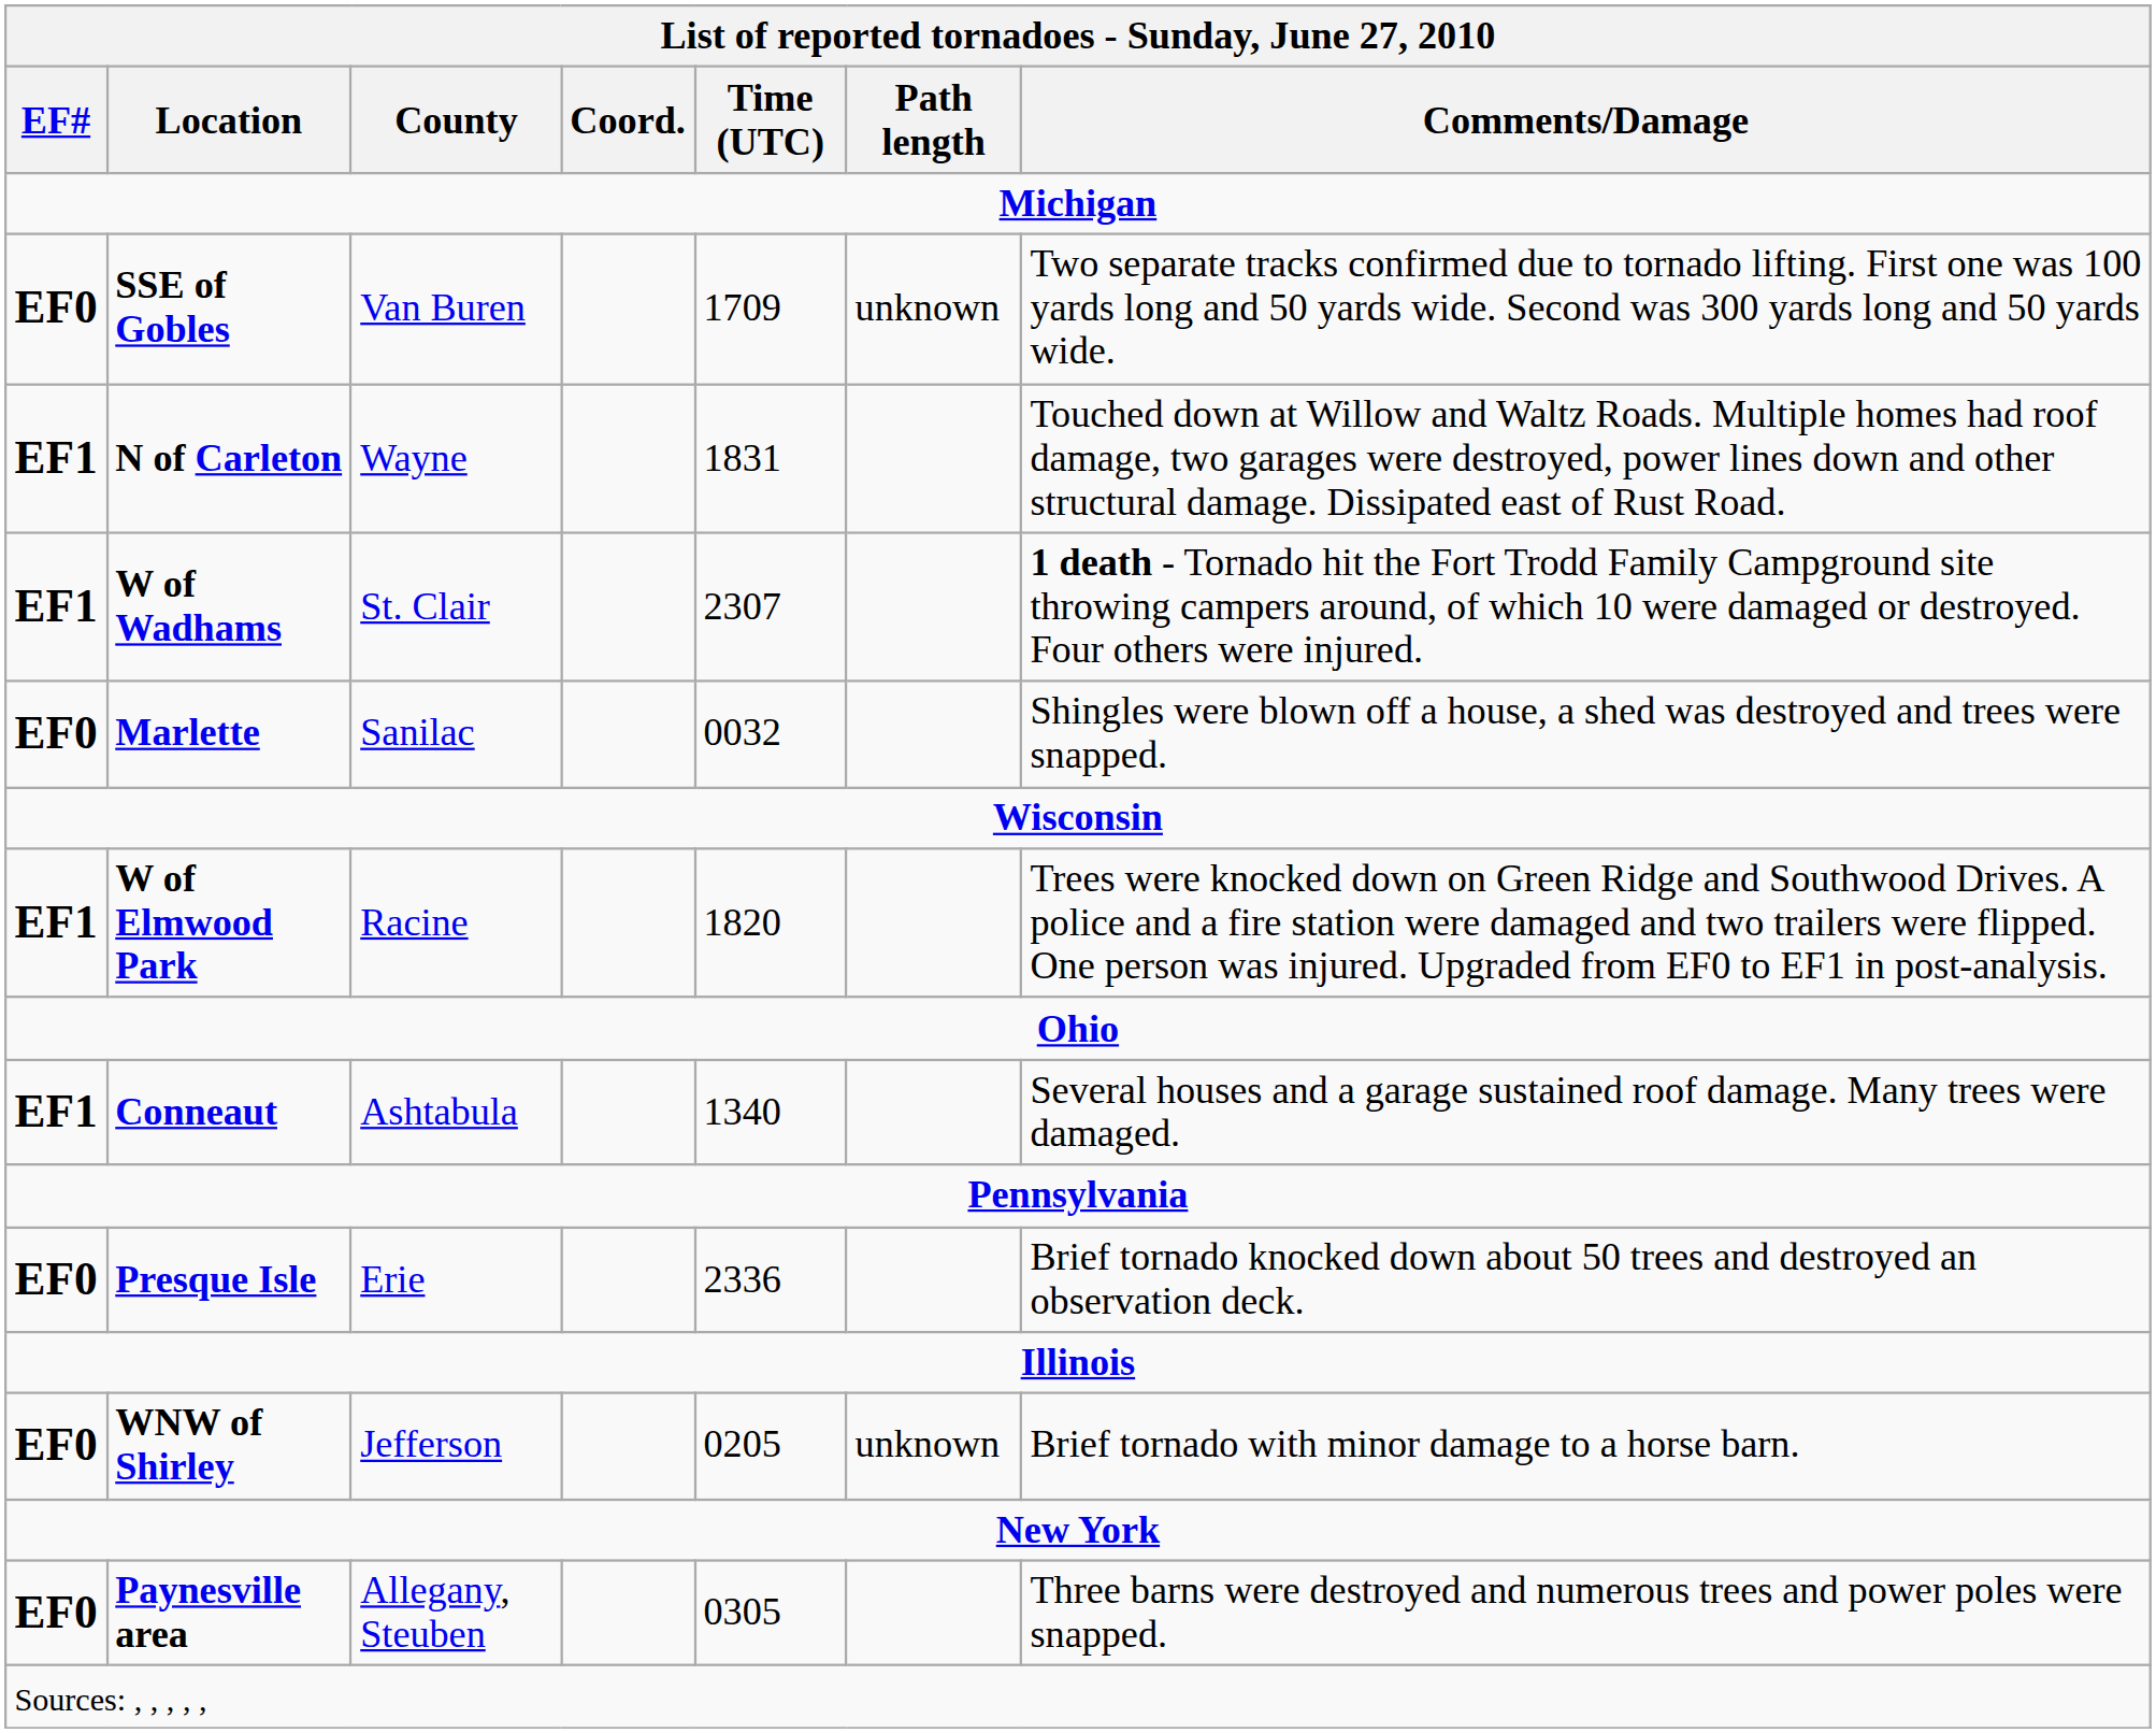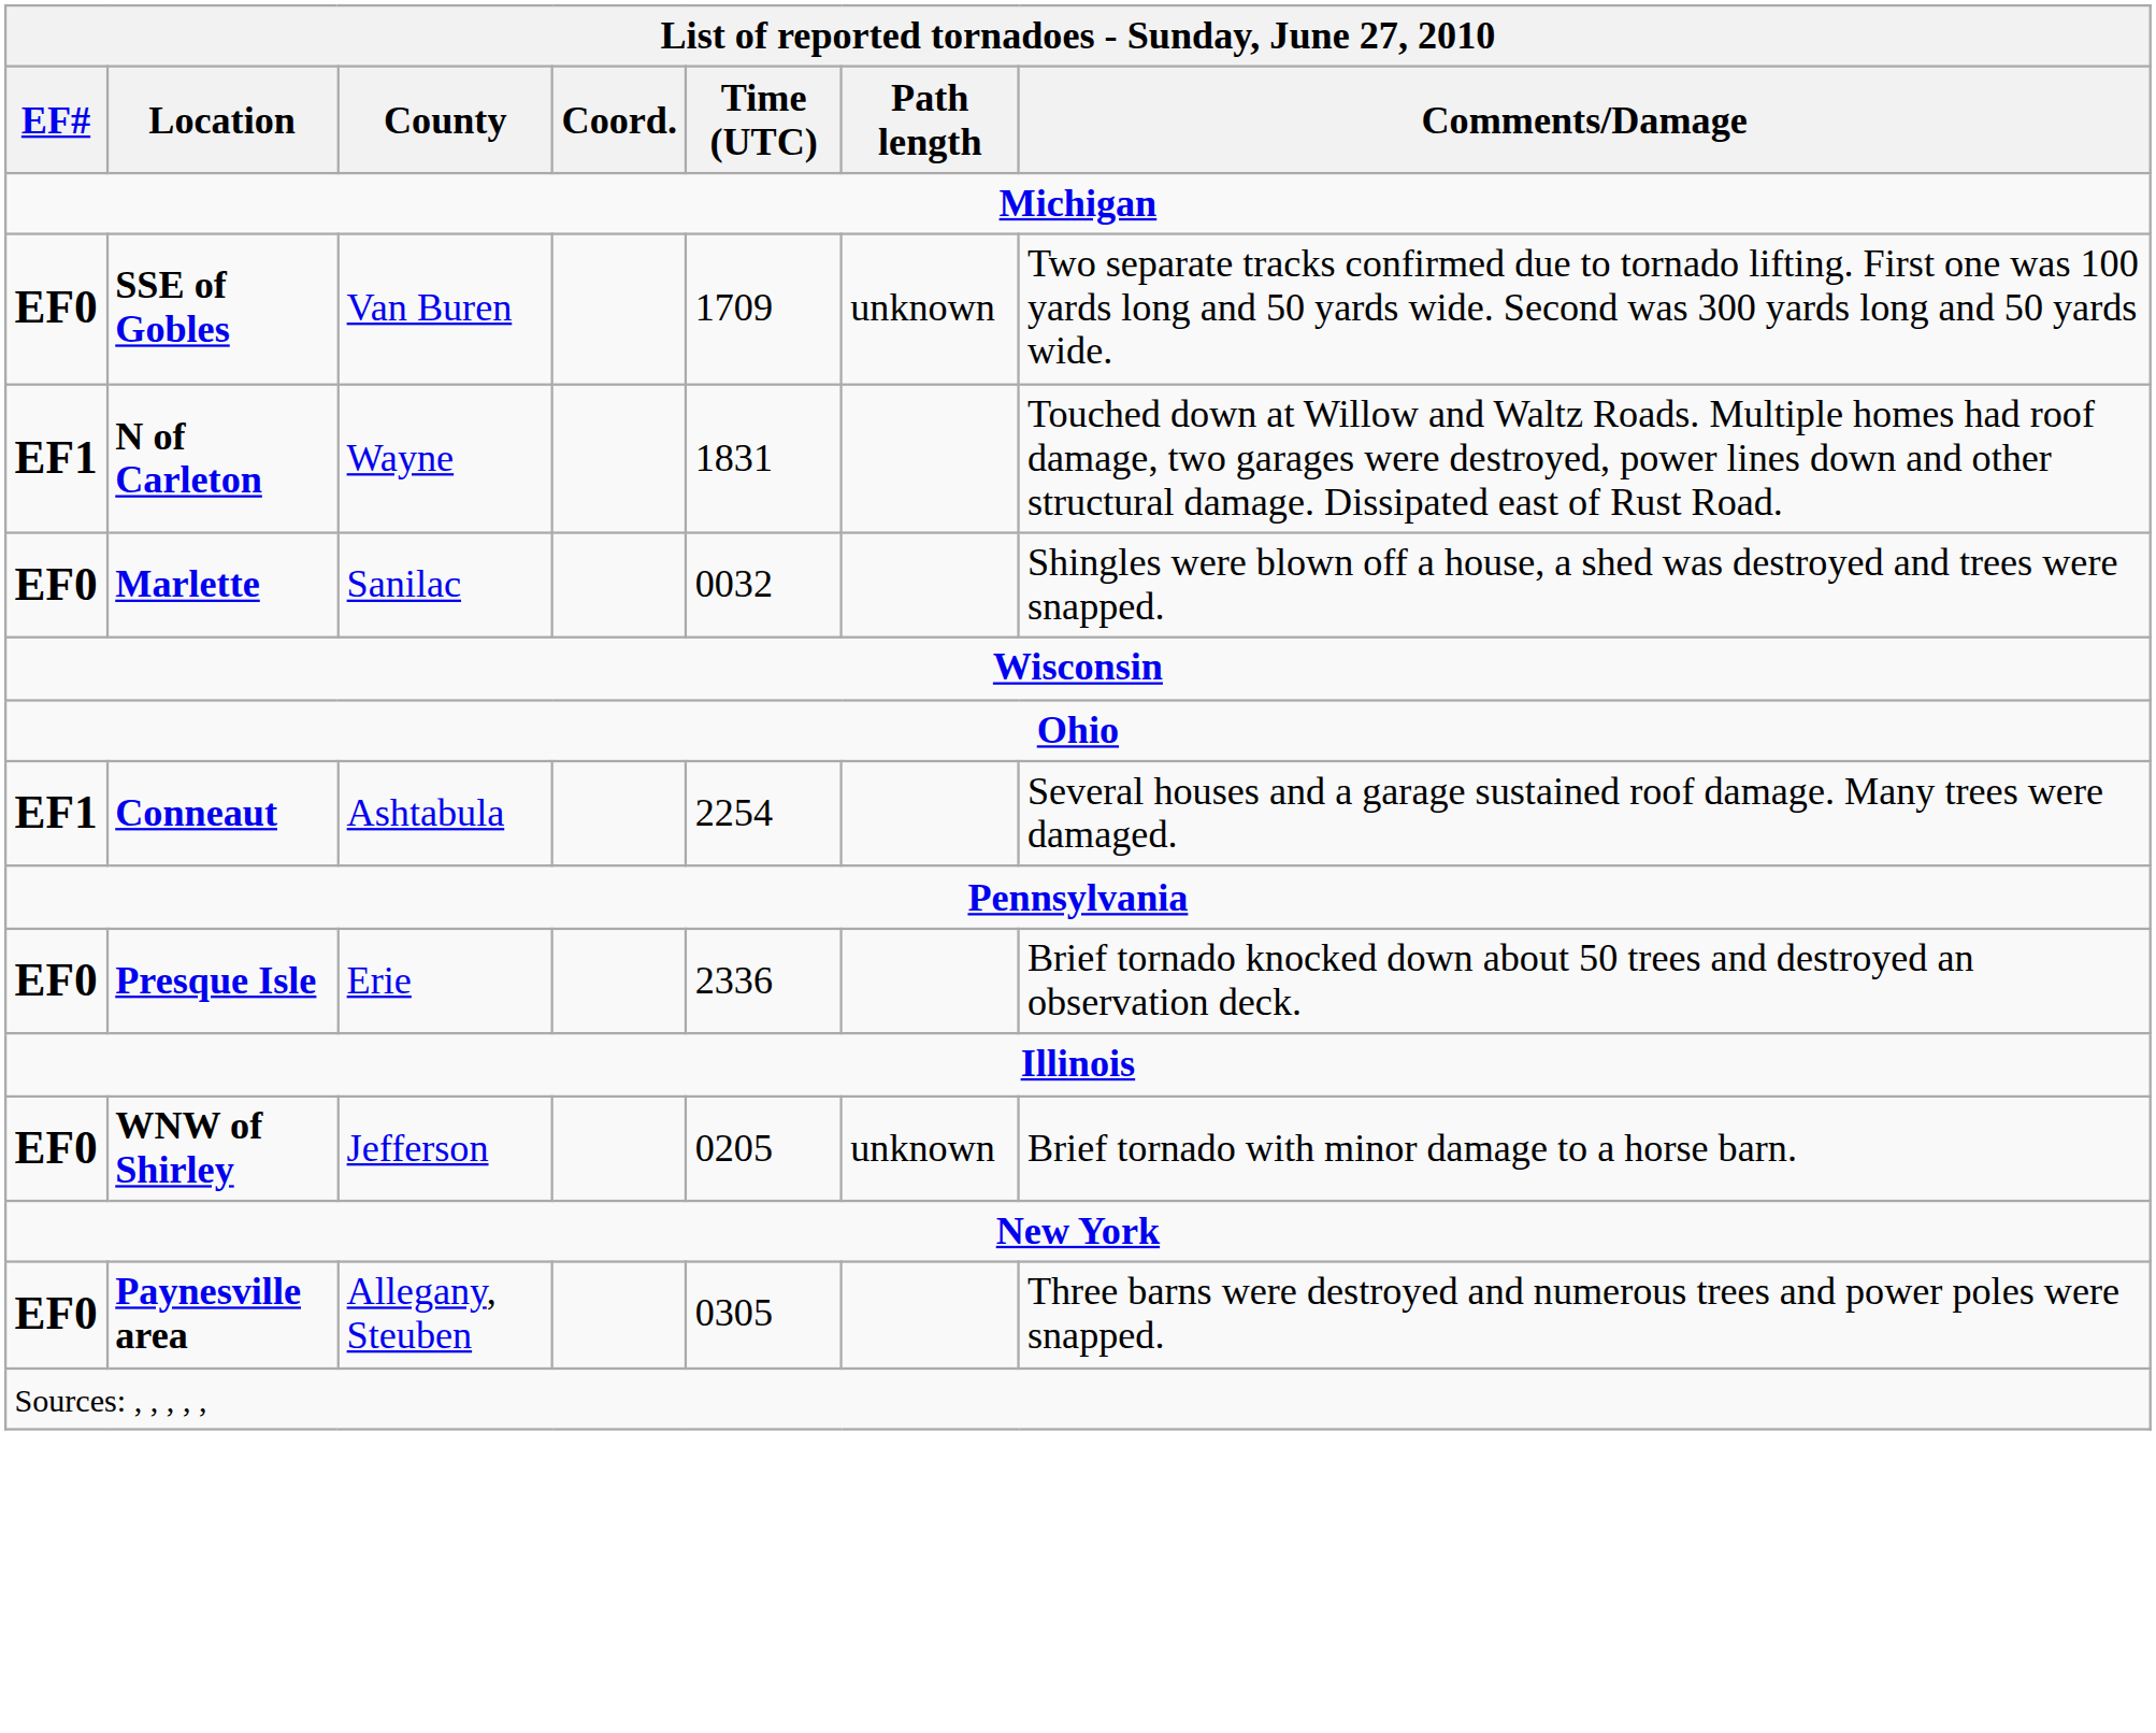- row: EF1 | W of Wadhams | St. Clair | 2307 | 1 death - Tornado hit the Fort Trodd Family Campground site throwing campers around, of which 10 were damaged or destroyed. Four others were injured.
- row: EF1 | W of Elmwood Park | Racine | 1820 | Trees were knocked down on Green Ridge and Southwood Drives. A police and a fire station were damaged and two trailers were flipped. One person was injured. Upgraded from EF0 to EF1 in post-analysis.
Conneaut | Time (UTC): 1340 -> 2254
